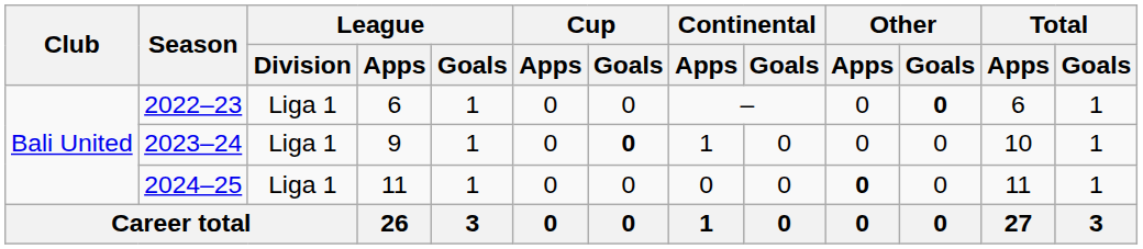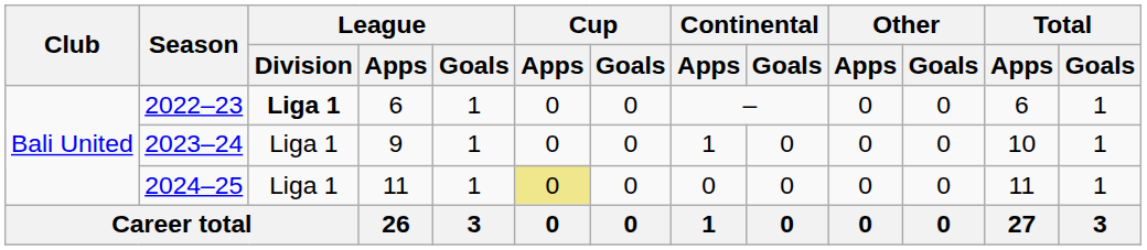2022–23 | League / Division: normal -> bold
2022–23 | Other / Goals: bold -> normal
2023–24 | Cup / Goals: bold -> normal
2024–25 | Cup / Apps: no background -> khaki background
2024–25 | Other / Apps: bold -> normal
